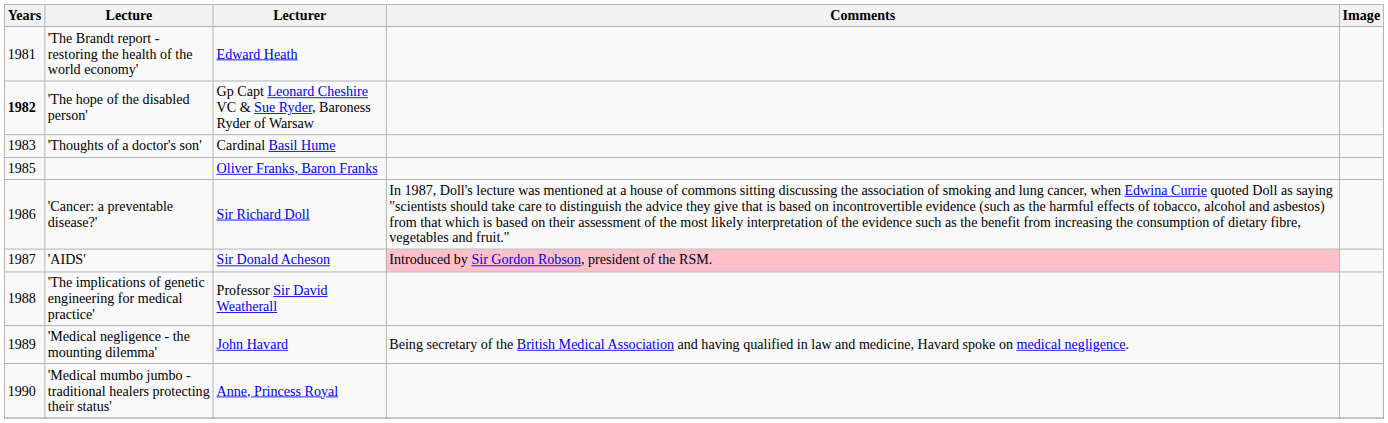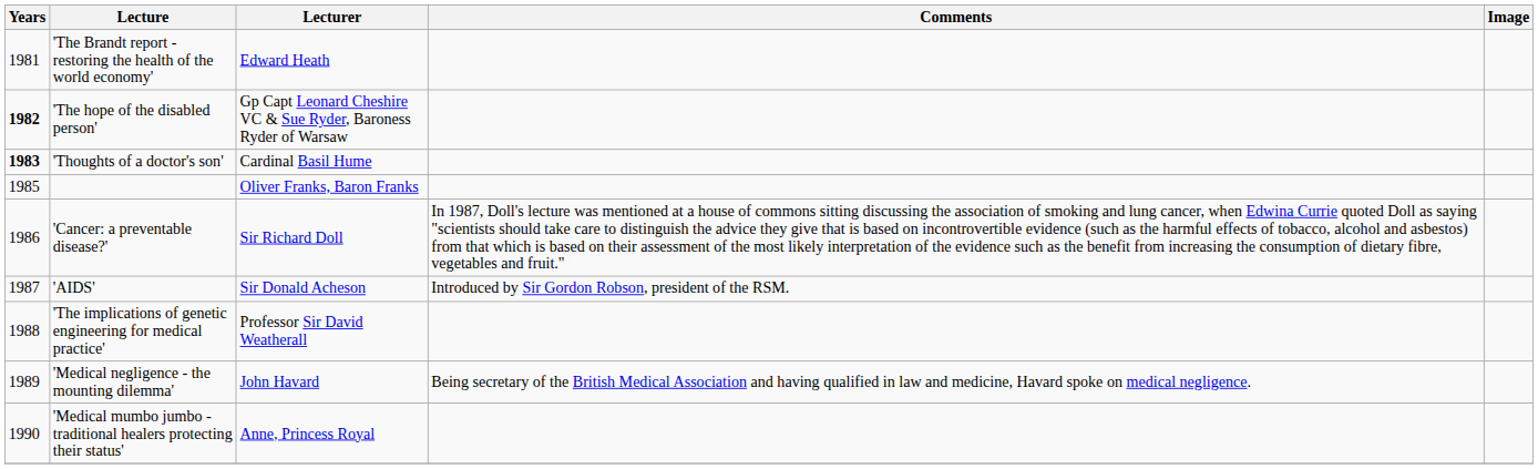'Thoughts of a doctor's son' | Years: normal -> bold
'AIDS' | Comments: pink background -> no background
